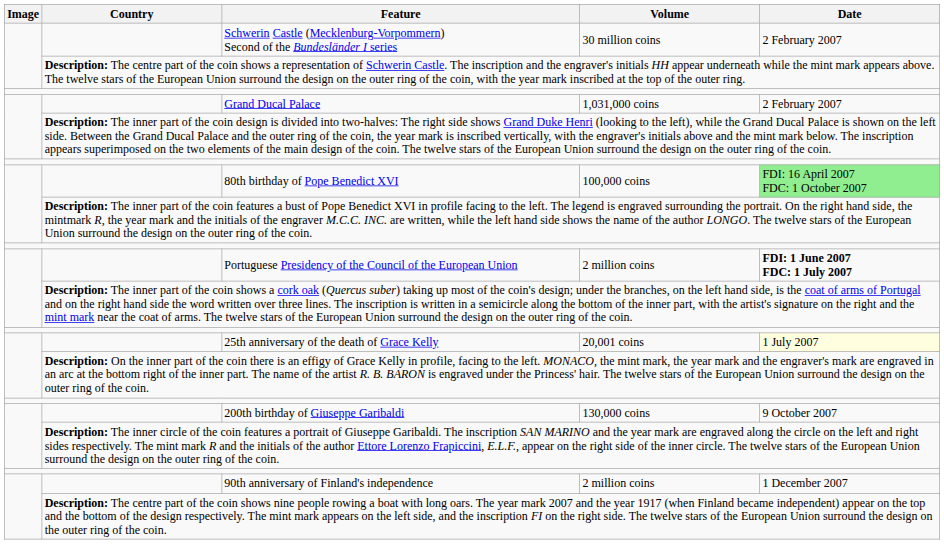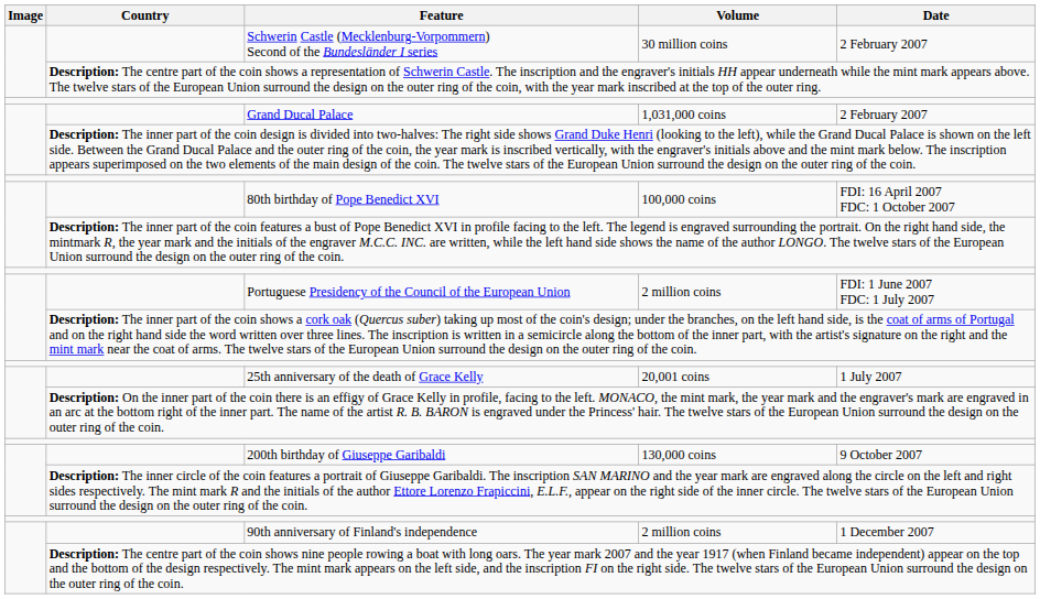80th birthday of Pope Benedict XVI | Date: lightgreen background -> no background
Portuguese Presidency of the Council of the European Union | Date: bold -> normal
25th anniversary of the death of Grace Kelly | Date: lightyellow background -> no background
